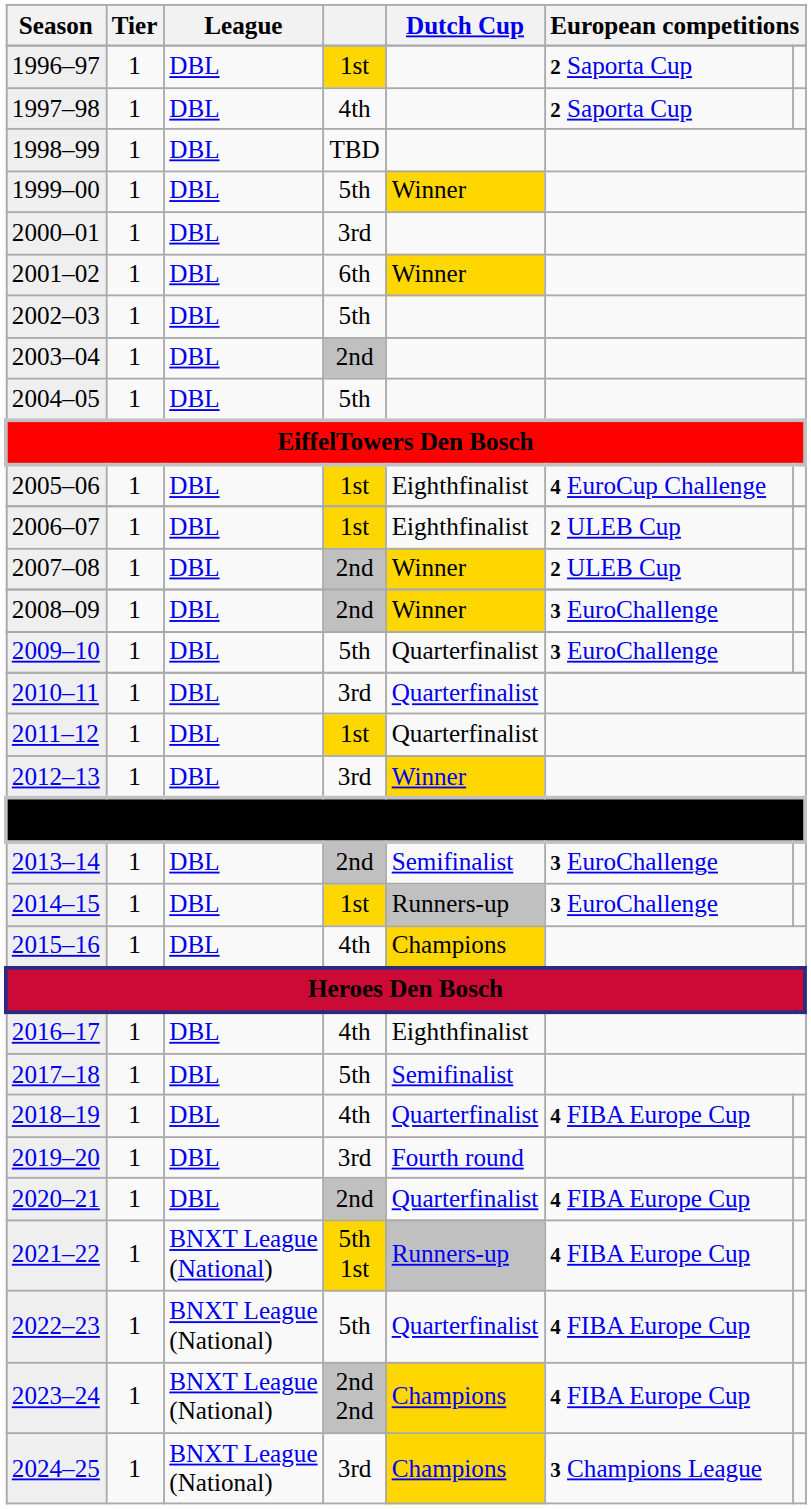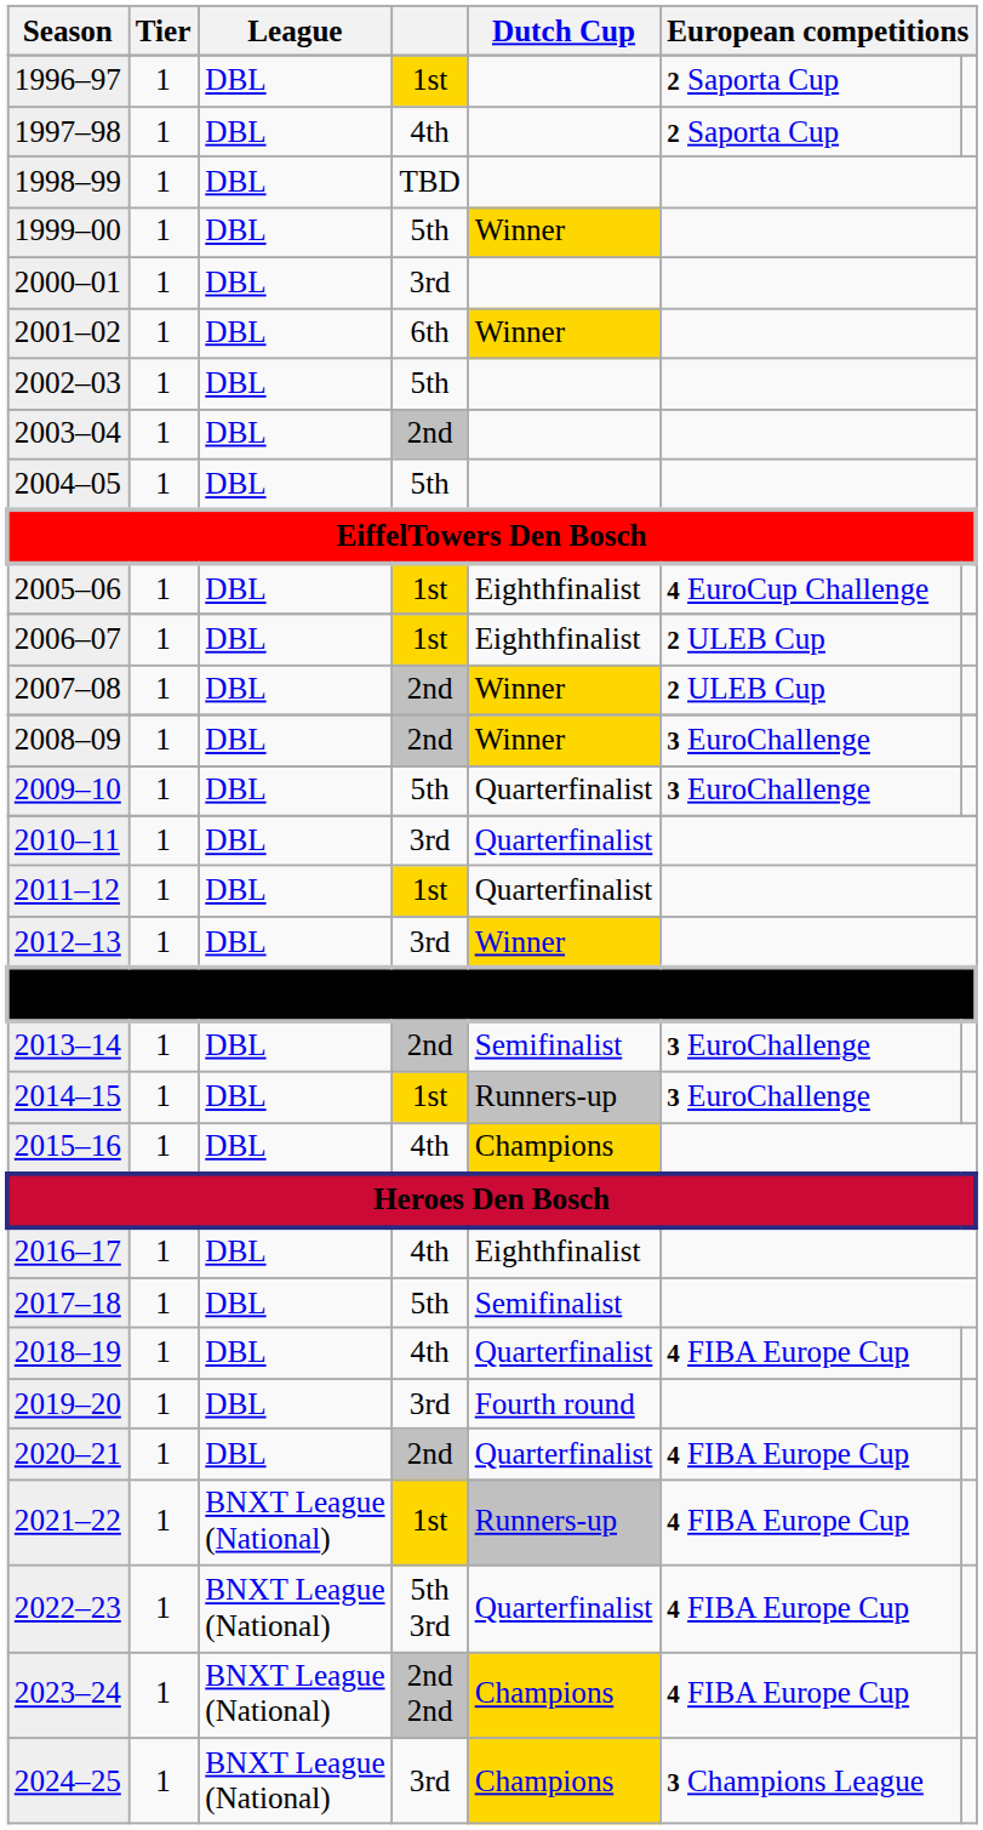2021–22 | column 4: 5th 1st -> 1st
2022–23 | column 4: 5th -> 5th 3rd
